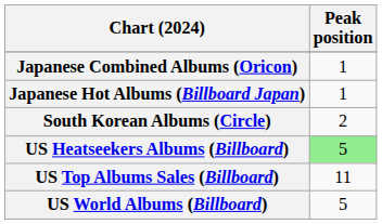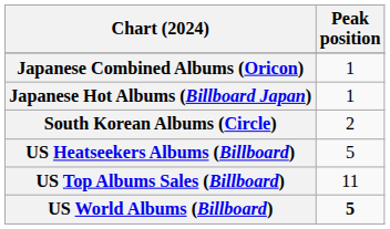US Heatseekers Albums (Billboard) | Peak position: lightgreen background -> no background
US World Albums (Billboard) | Peak position: normal -> bold
